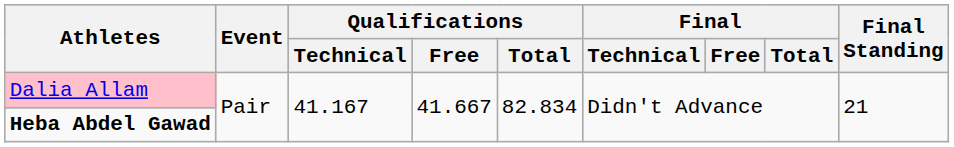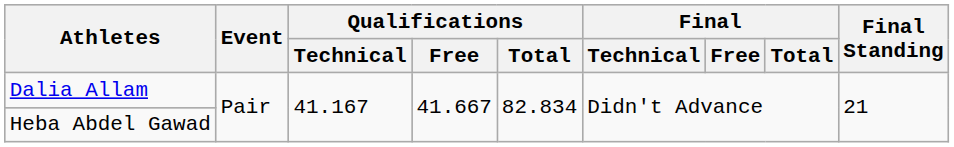Dalia Allam | Athletes: pink background -> no background
Heba Abdel Gawad | Athletes: bold -> normal
